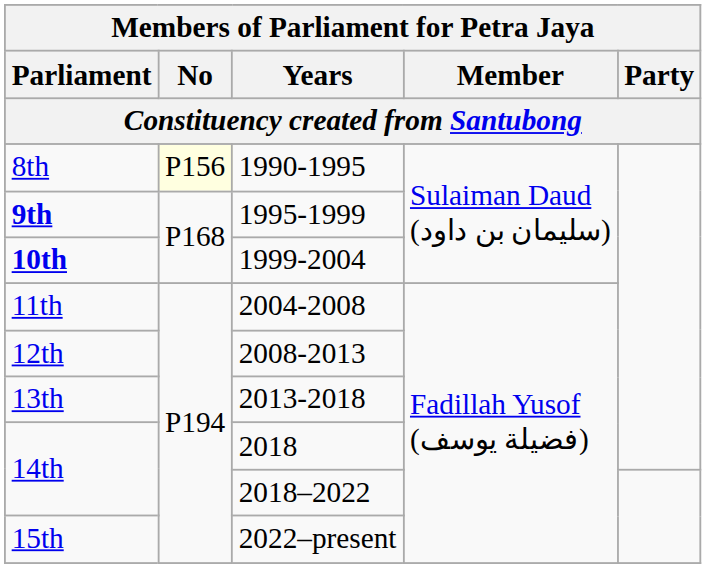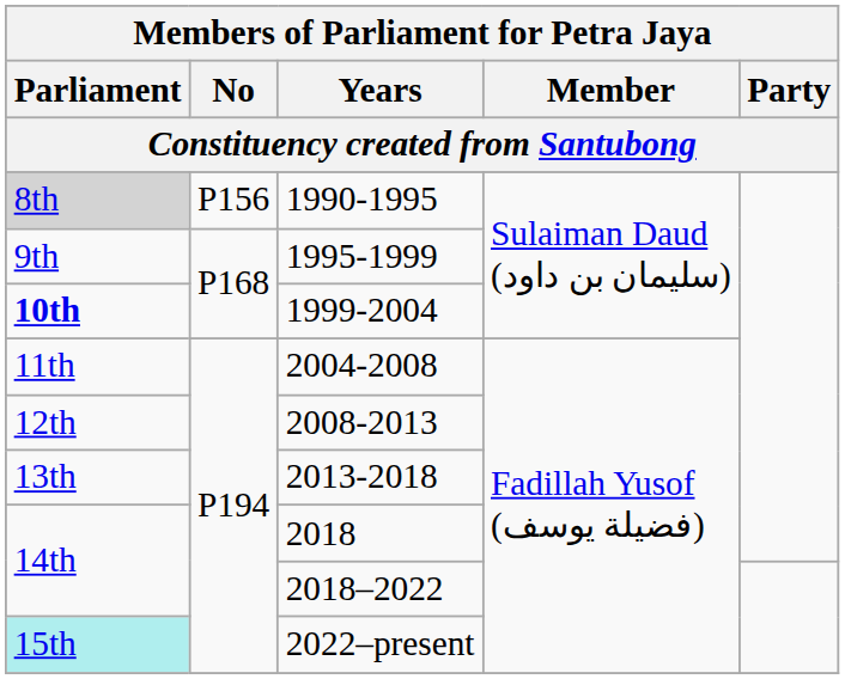1990-1995 | Parliament: no background -> lightgrey background
1990-1995 | No: lightyellow background -> no background
1995-1999 | Parliament: bold -> normal
2022–present | Parliament: no background -> paleturquoise background
